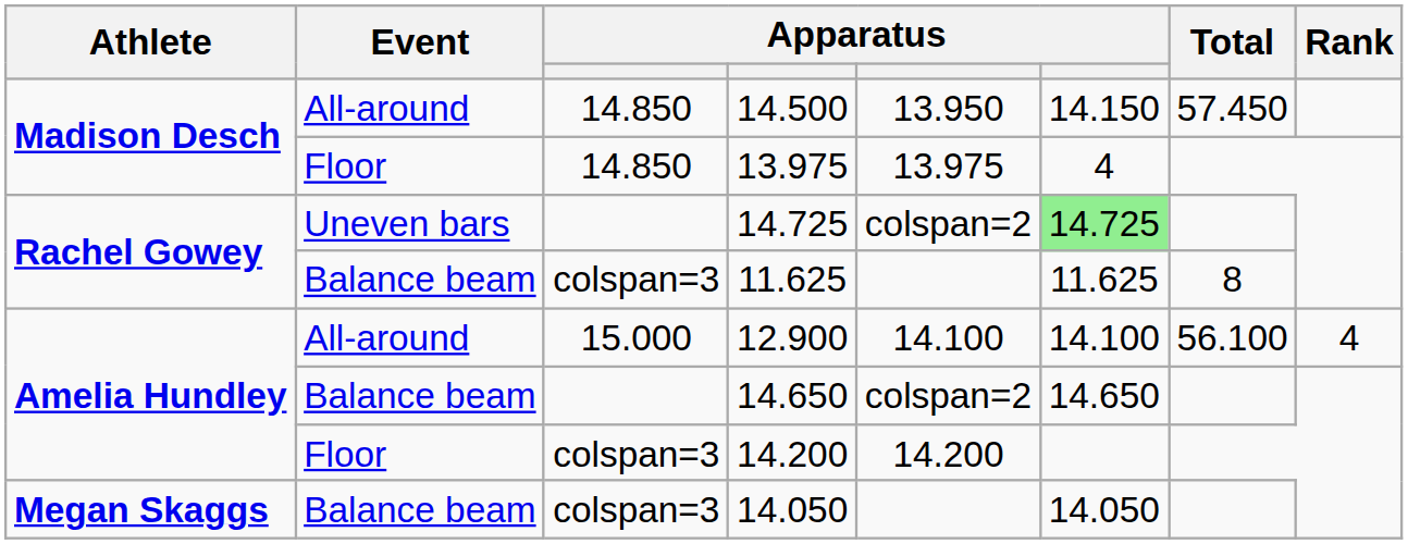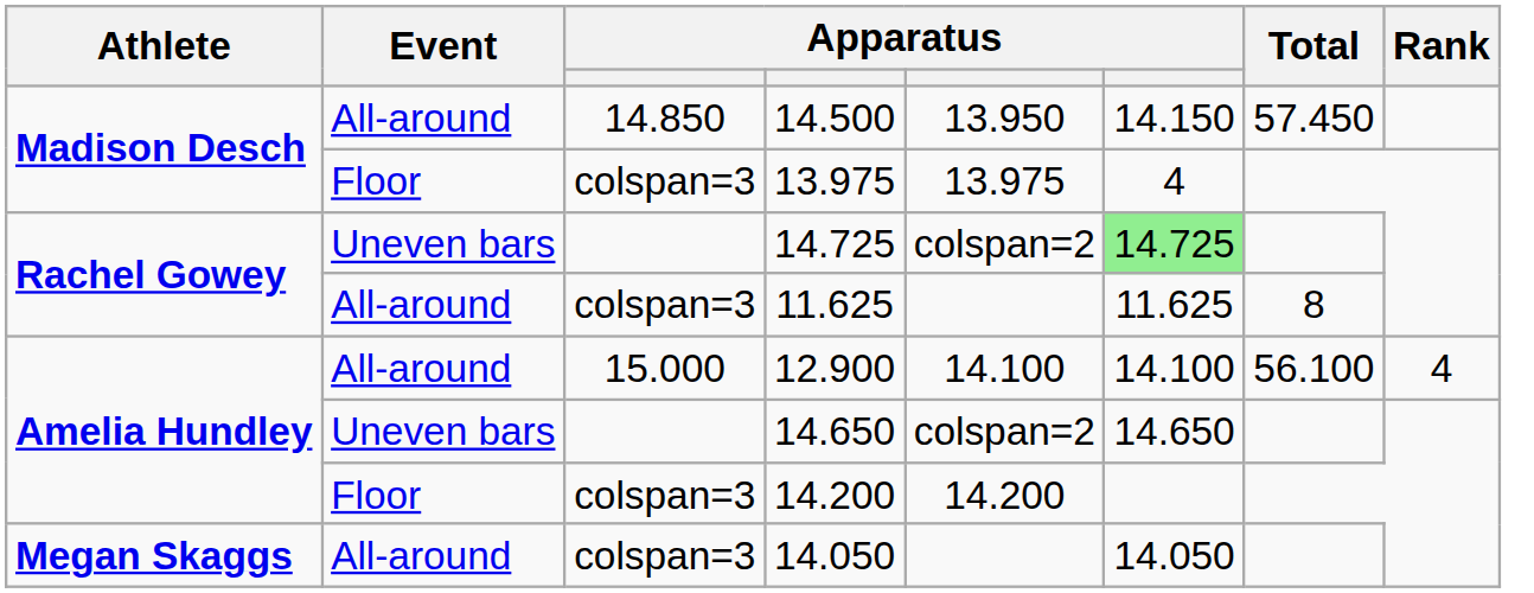row 4 | column 3: 14.850 -> colspan=3
row 6 | Event: Balance beam -> All-around
row 8 | Event: Balance beam -> Uneven bars
row 10 | Event: Balance beam -> All-around
